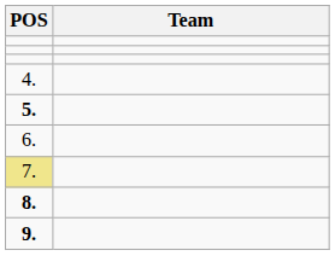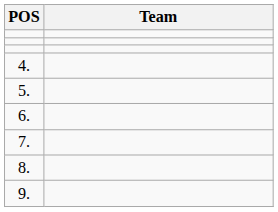row 6 | POS: bold -> normal
row 8 | POS: khaki background -> no background
row 9 | POS: bold -> normal
row 10 | POS: bold -> normal
